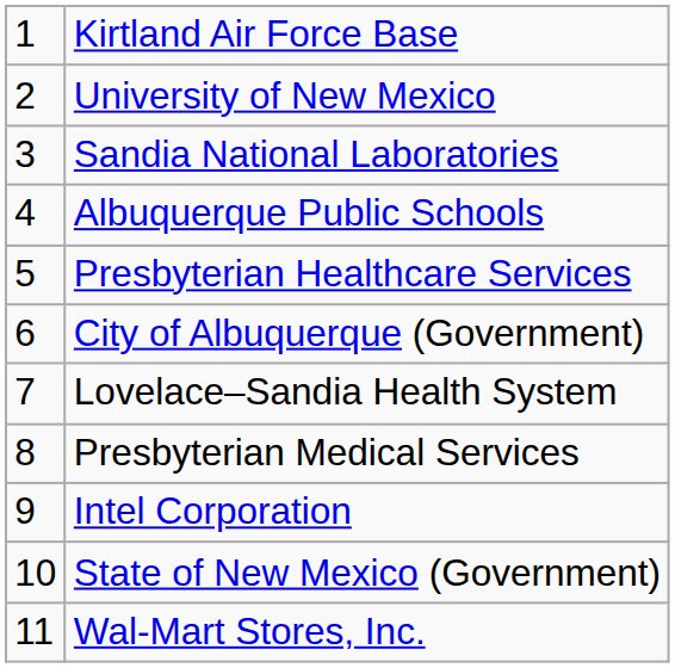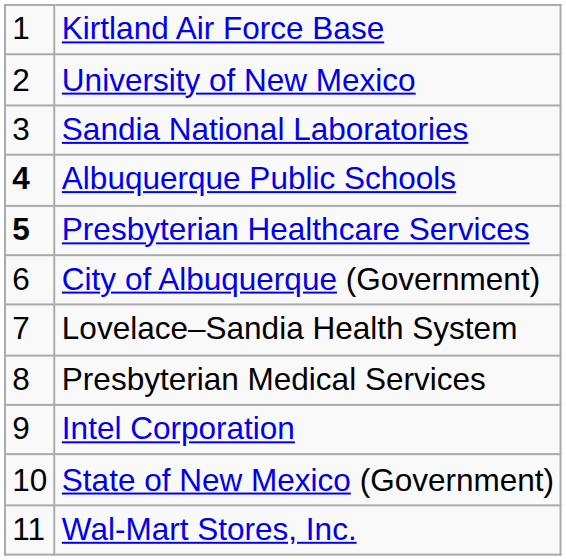Albuquerque Public Schools | column 1: normal -> bold
Presbyterian Healthcare Services | column 1: normal -> bold
